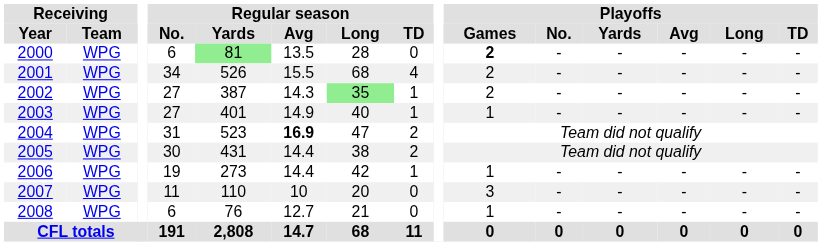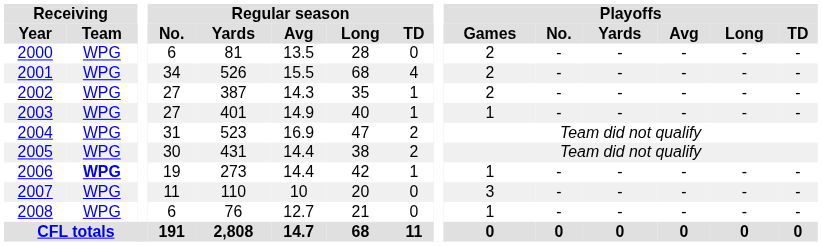2000 | Regular season / Yards: lightgreen background -> no background
2000 | Playoffs / Games: bold -> normal
2002 | Regular season / Long: lightgreen background -> no background
2004 | Regular season / Avg: bold -> normal
2006 | Receiving / Team: normal -> bold
